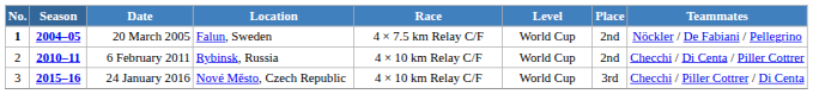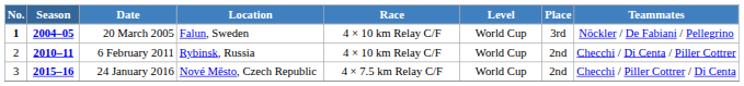20 March 2005 | Race: 4 × 7.5 km Relay C/F -> 4 × 10 km Relay C/F
20 March 2005 | Place: 2nd -> 3rd
24 January 2016 | Race: 4 × 10 km Relay C/F -> 4 × 7.5 km Relay C/F
24 January 2016 | Place: 3rd -> 2nd
